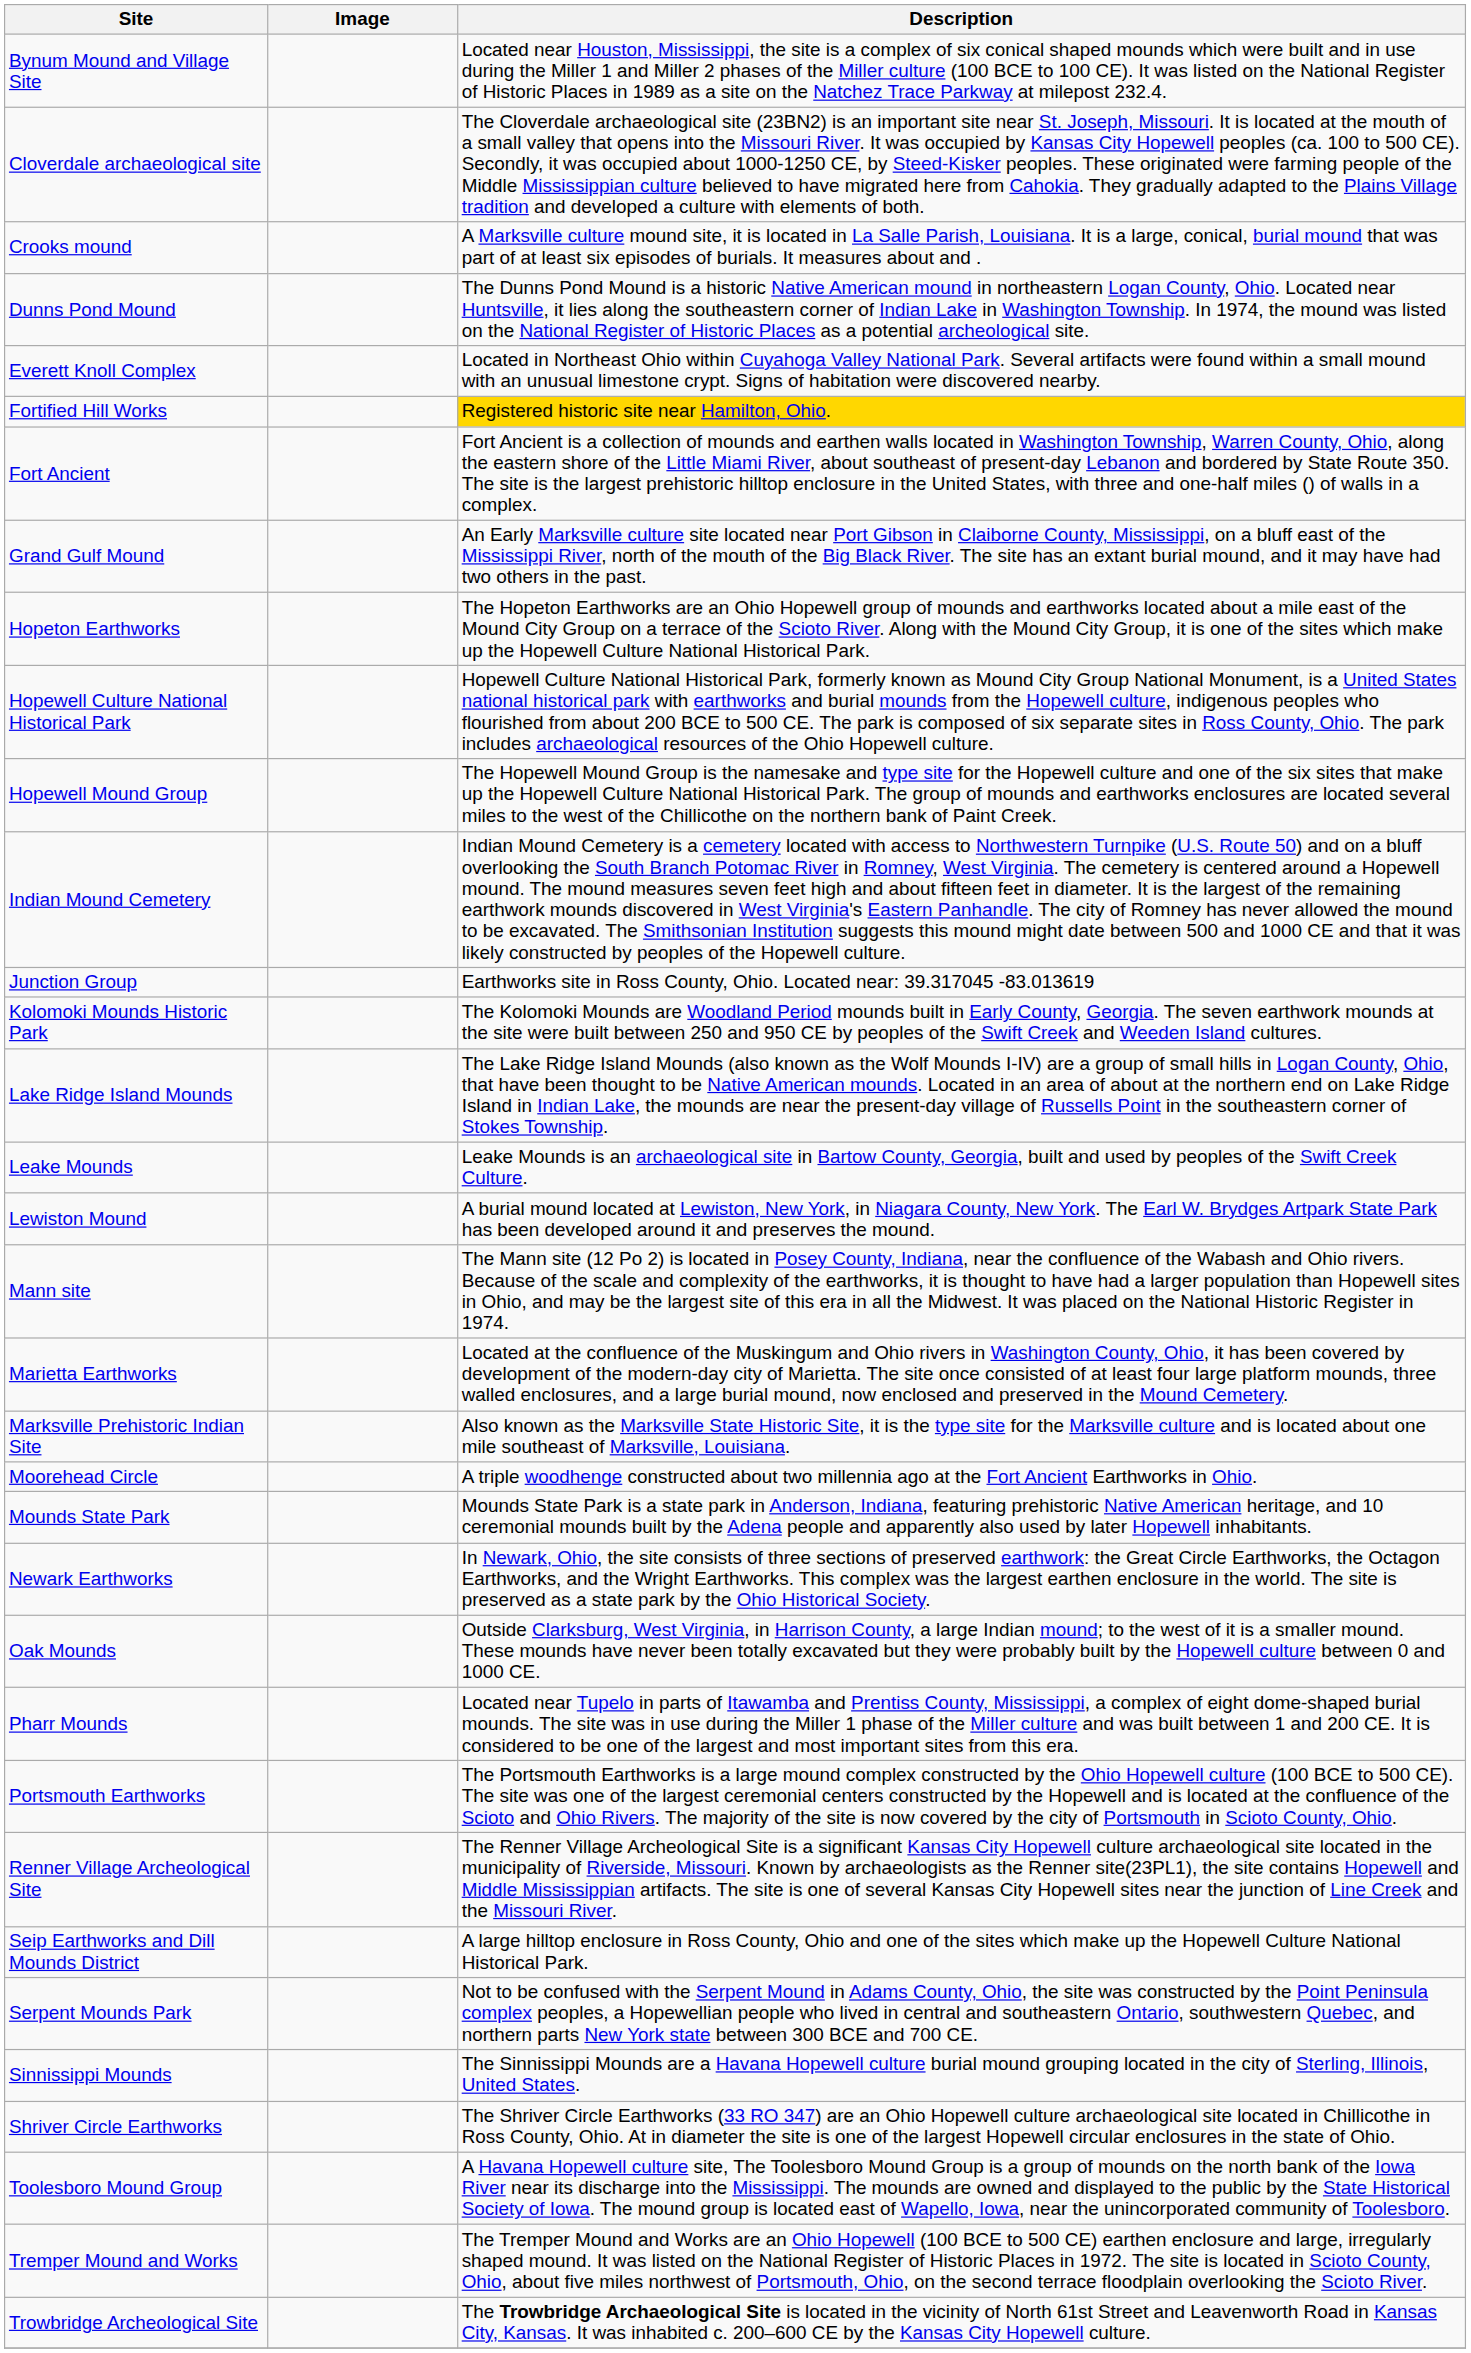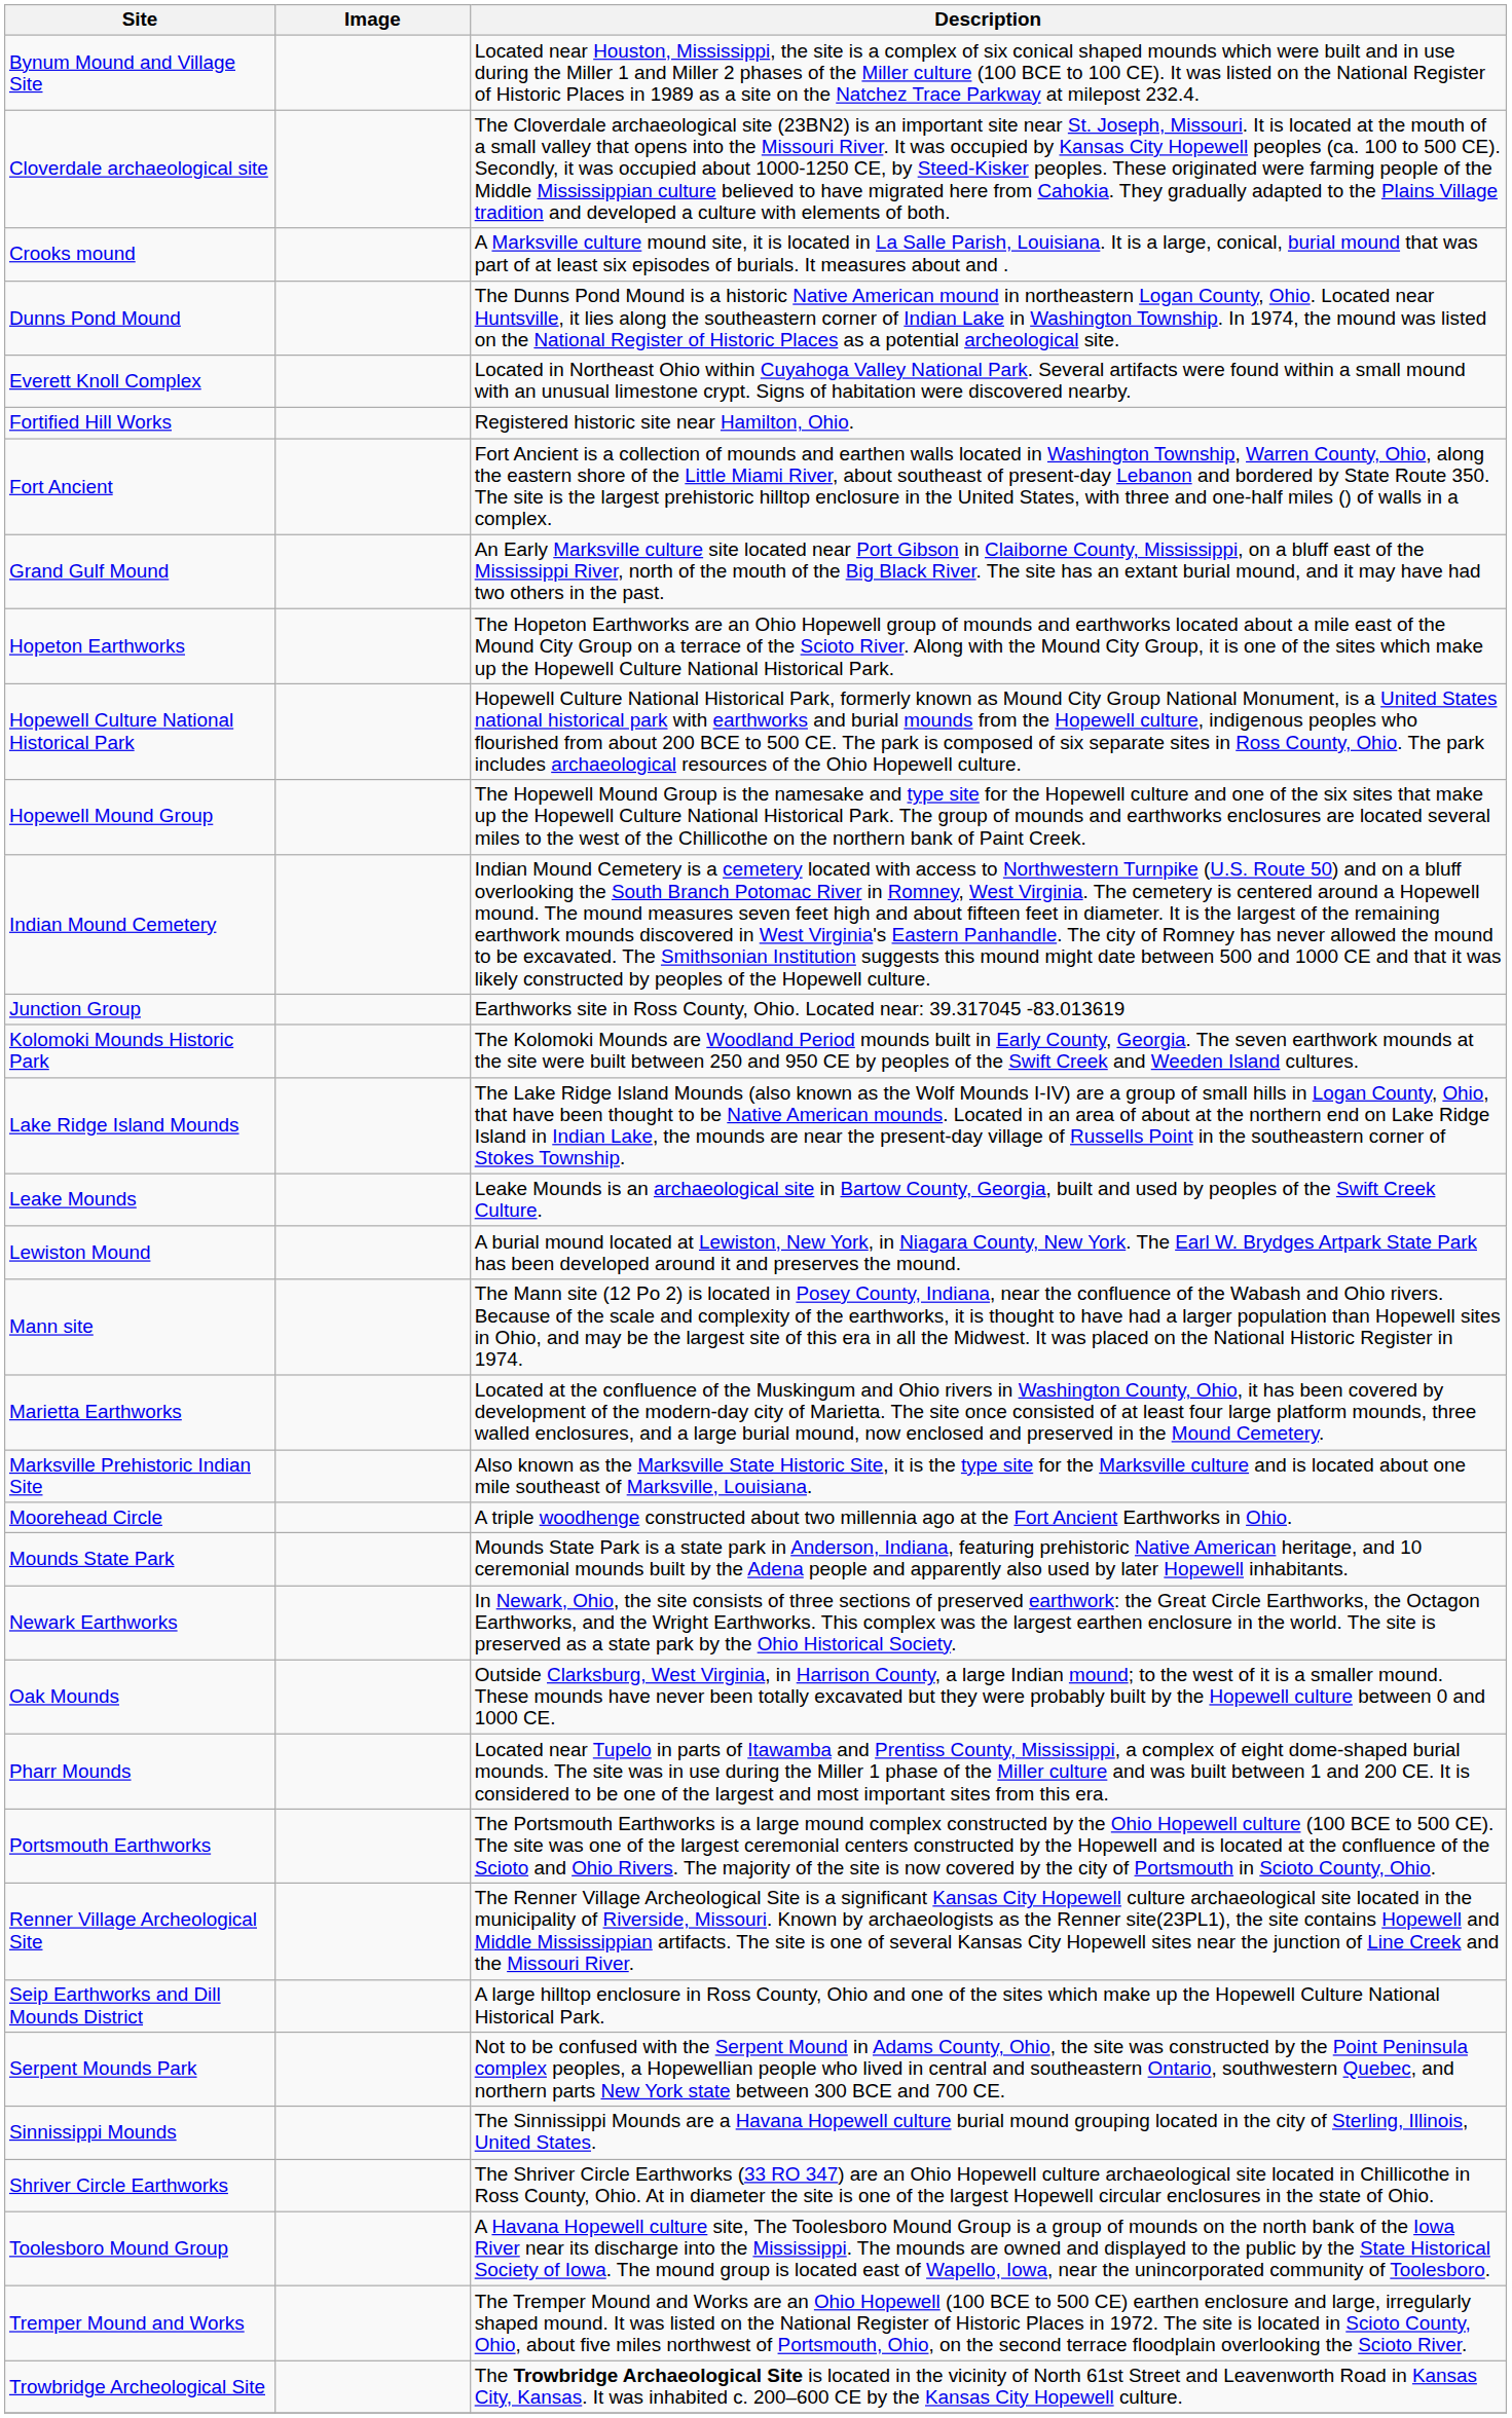Fortified Hill Works | Description: gold background -> no background
